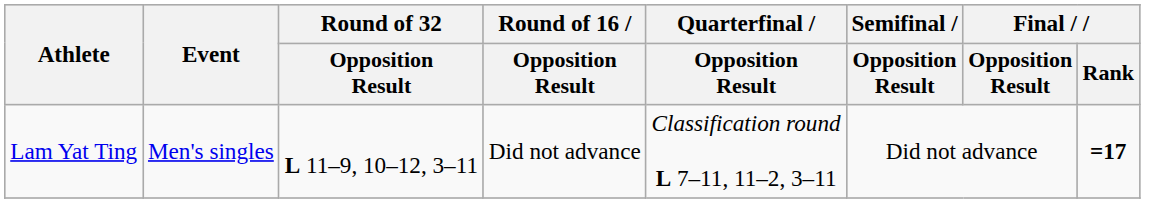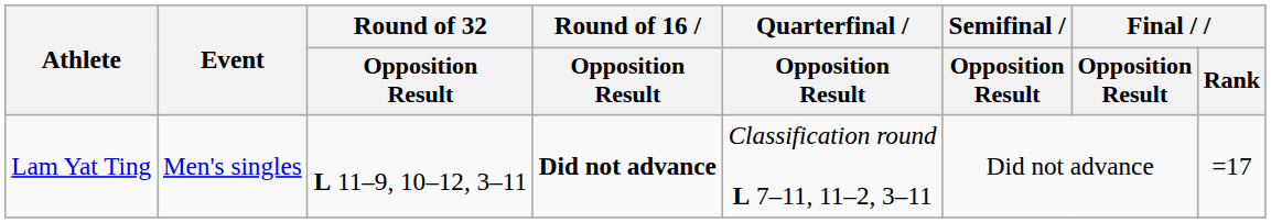Lam Yat Ting | Round of 16 / Opposition Result: normal -> bold
Lam Yat Ting | Final / Rank: bold -> normal
